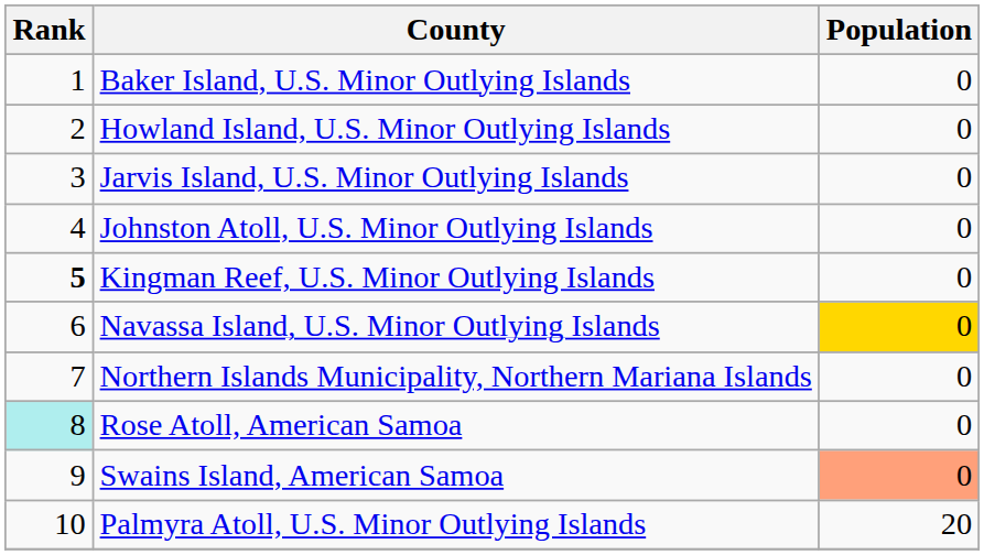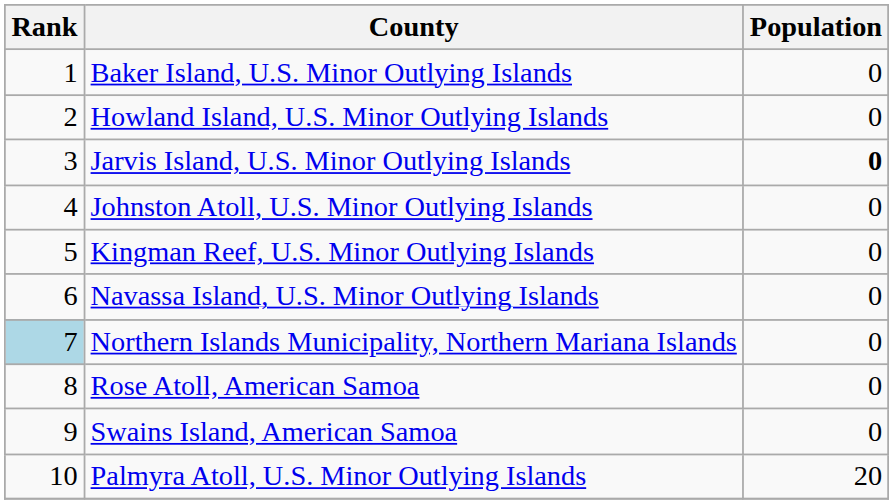Jarvis Island, U.S. Minor Outlying Islands | Population: normal -> bold
Kingman Reef, U.S. Minor Outlying Islands | Rank: bold -> normal
Navassa Island, U.S. Minor Outlying Islands | Population: gold background -> no background
Northern Islands Municipality, Northern Mariana Islands | Rank: no background -> lightblue background
Rose Atoll, American Samoa | Rank: paleturquoise background -> no background
Swains Island, American Samoa | Population: lightsalmon background -> no background
